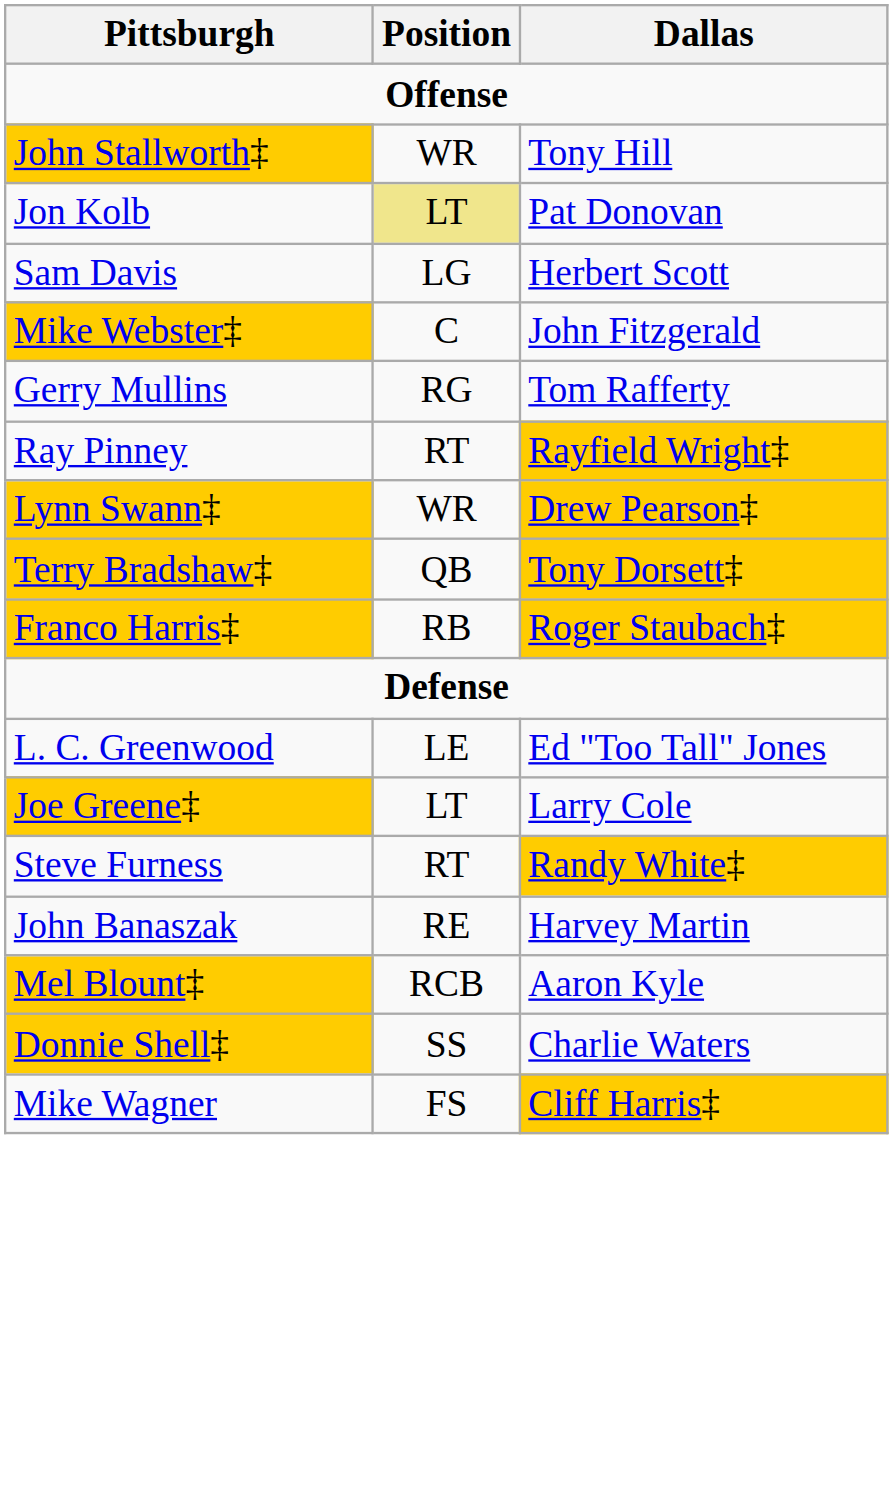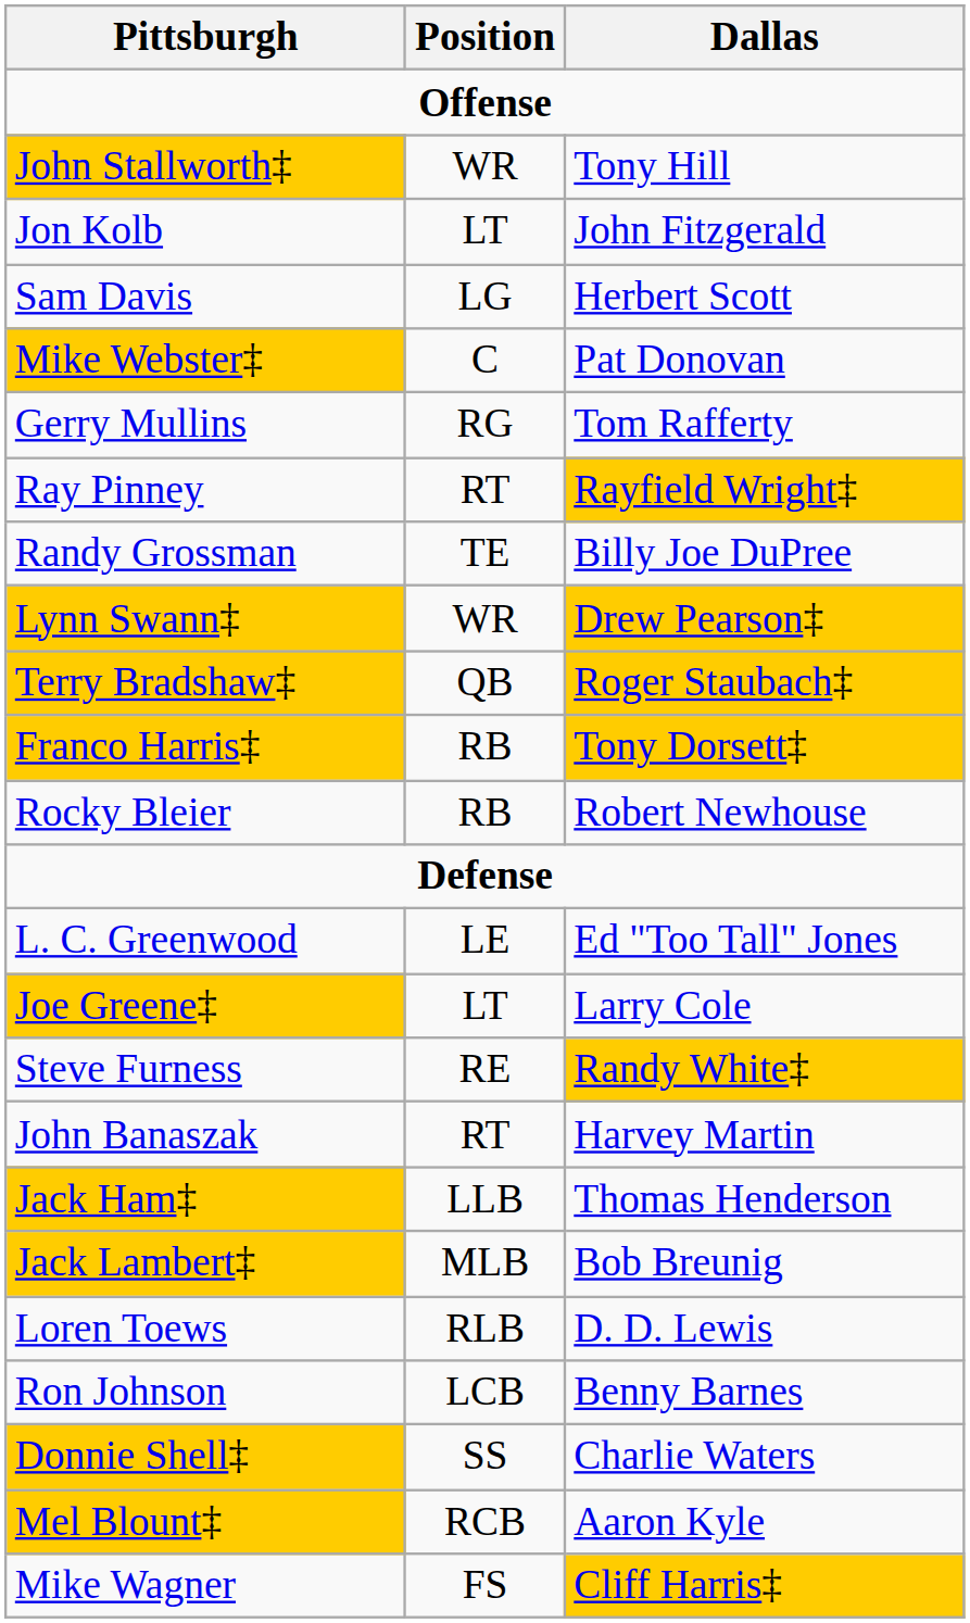Jon Kolb | Position: khaki background -> no background
Jon Kolb | Dallas: Pat Donovan -> John Fitzgerald
Mike Webster‡ | Dallas: John Fitzgerald -> Pat Donovan
+ row: Randy Grossman | TE | Billy Joe DuPree
Terry Bradshaw‡ | Dallas: Tony Dorsett‡ -> Roger Staubach‡
Franco Harris‡ | Dallas: Roger Staubach‡ -> Tony Dorsett‡
+ row: Rocky Bleier | RB | Robert Newhouse
Steve Furness | Position: RT -> RE
John Banaszak | Position: RE -> RT
+ row: Jack Ham‡ | LLB | Thomas Henderson
+ row: Jack Lambert‡ | MLB | Bob Breunig
+ row: Loren Toews | RLB | D. D. Lewis
+ row: Ron Johnson | LCB | Benny Barnes
rows swapped: Mel Blount‡ <-> Donnie Shell‡
